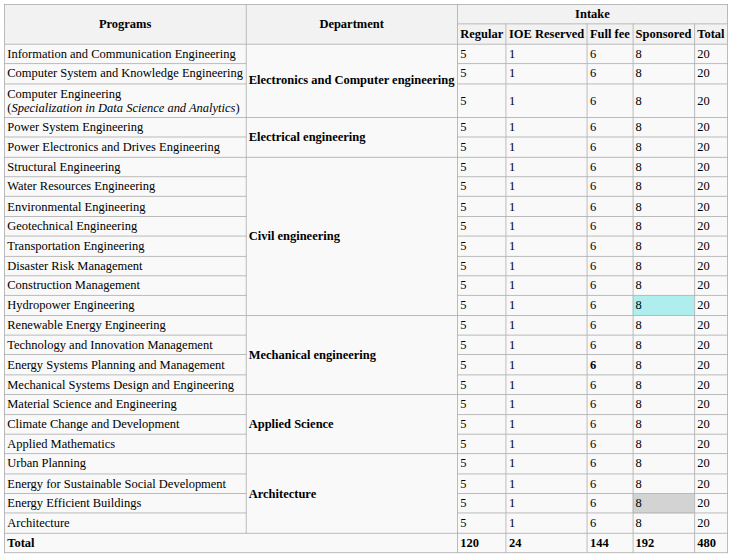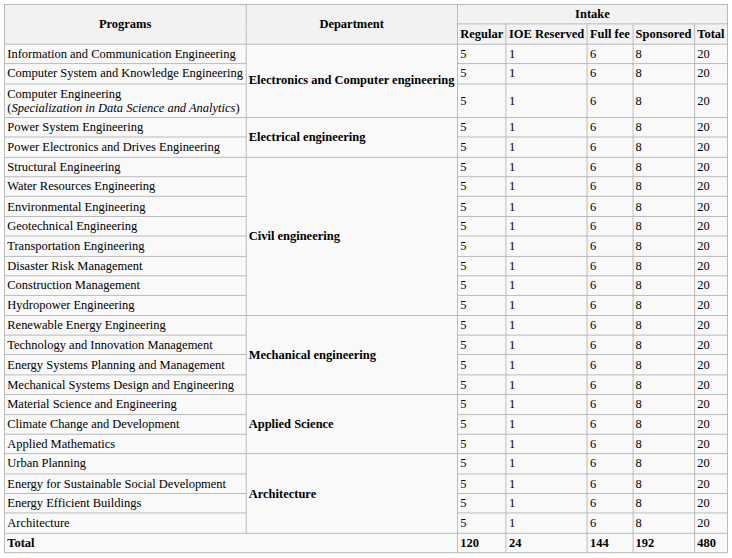Hydropower Engineering | Intake / Sponsored: paleturquoise background -> no background
Energy Systems Planning and Management | Intake / Full fee: bold -> normal
Energy Efficient Buildings | Intake / Sponsored: lightgrey background -> no background
